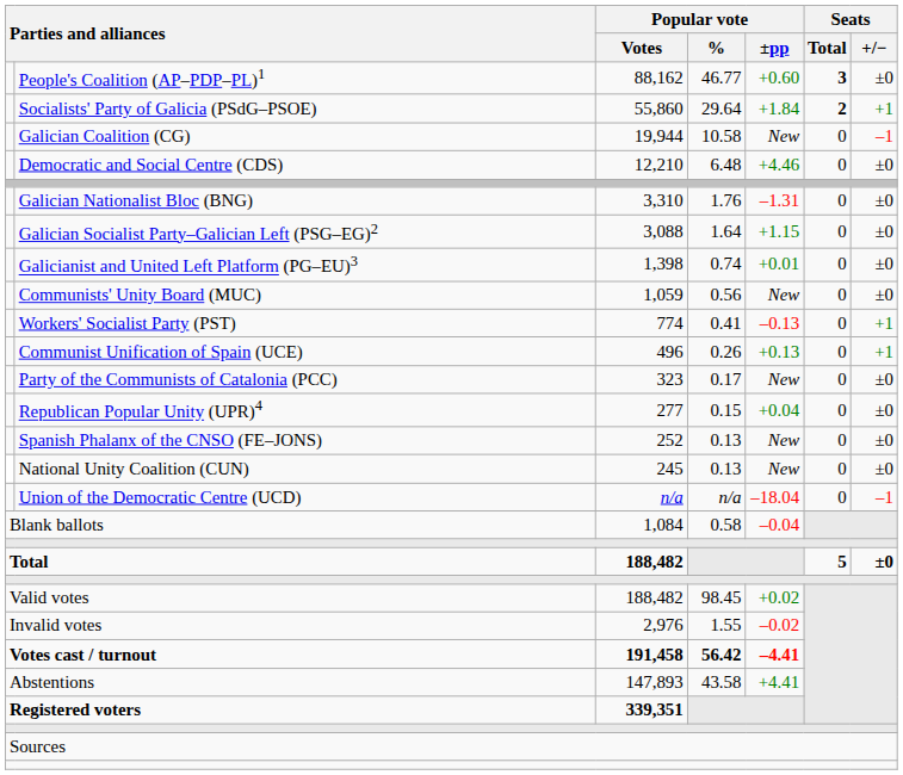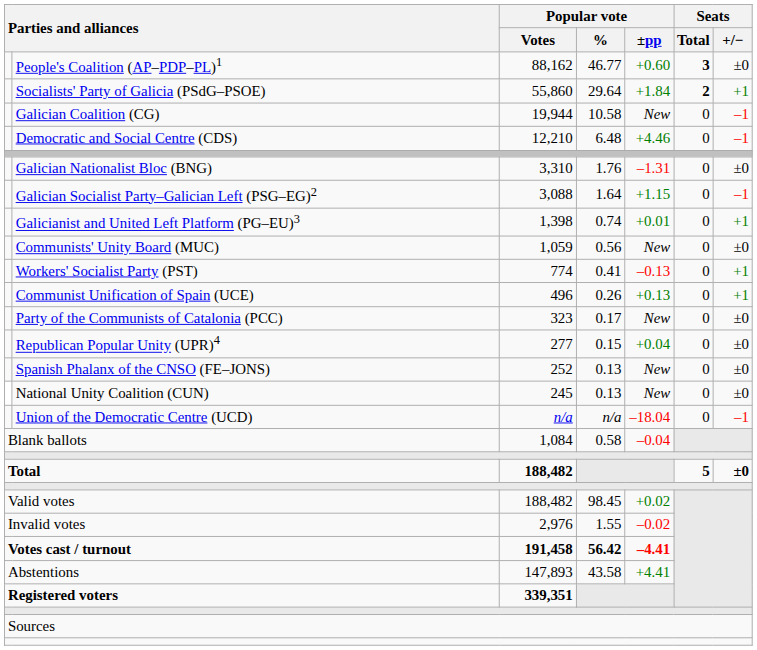Democratic and Social Centre (CDS) | Seats / +/−: ±0 -> –1
Galician Socialist Party–Galician Left (PSG–EG)2 | Seats / +/−: ±0 -> –1
Galicianist and United Left Platform (PG–EU)3 | Seats / +/−: ±0 -> +1
